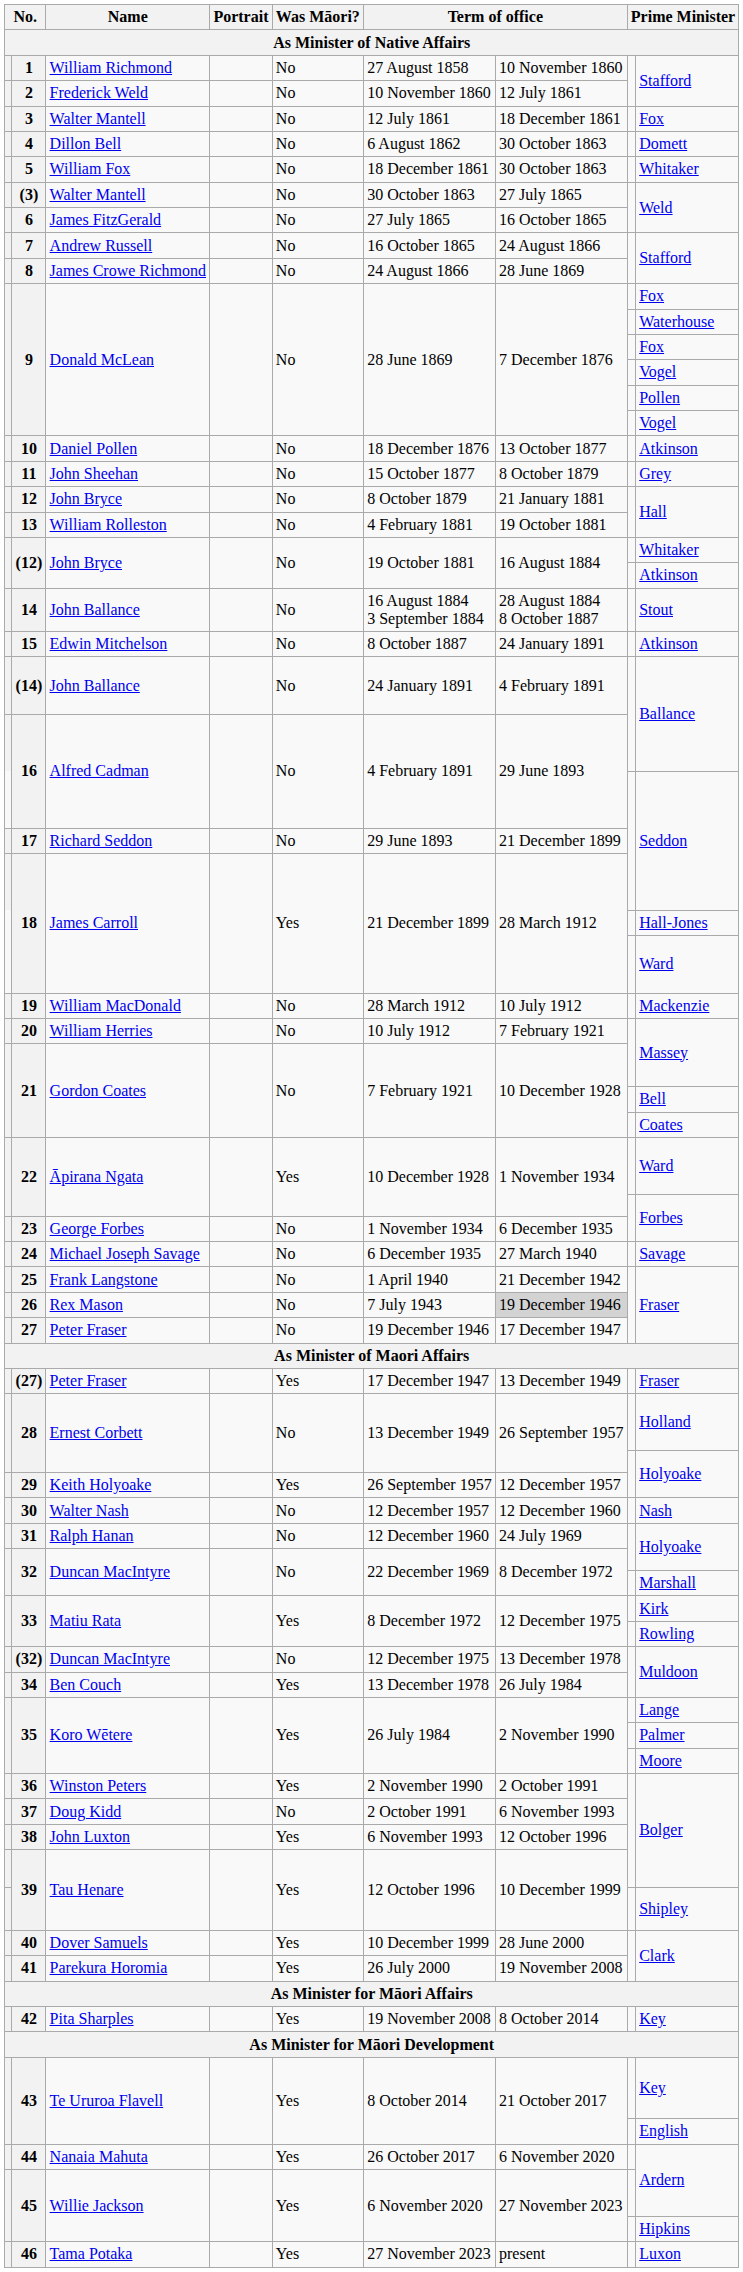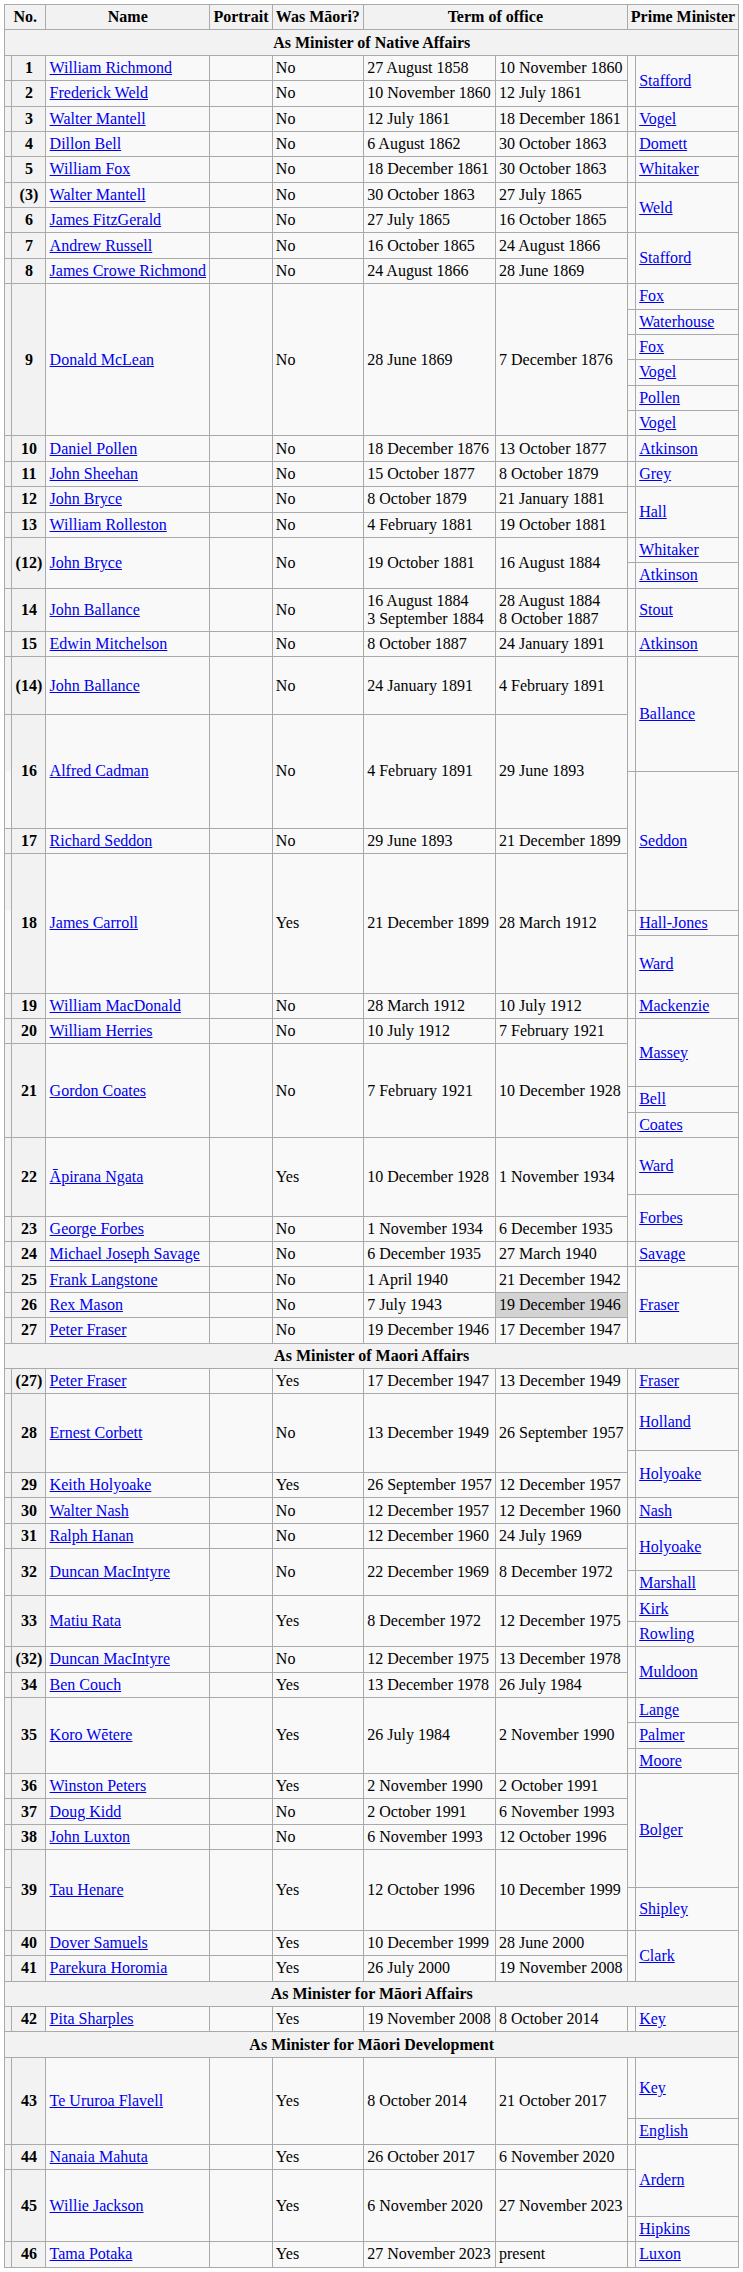3 | column 9: Fox -> Vogel
38 | Was Māori?: Yes -> No
